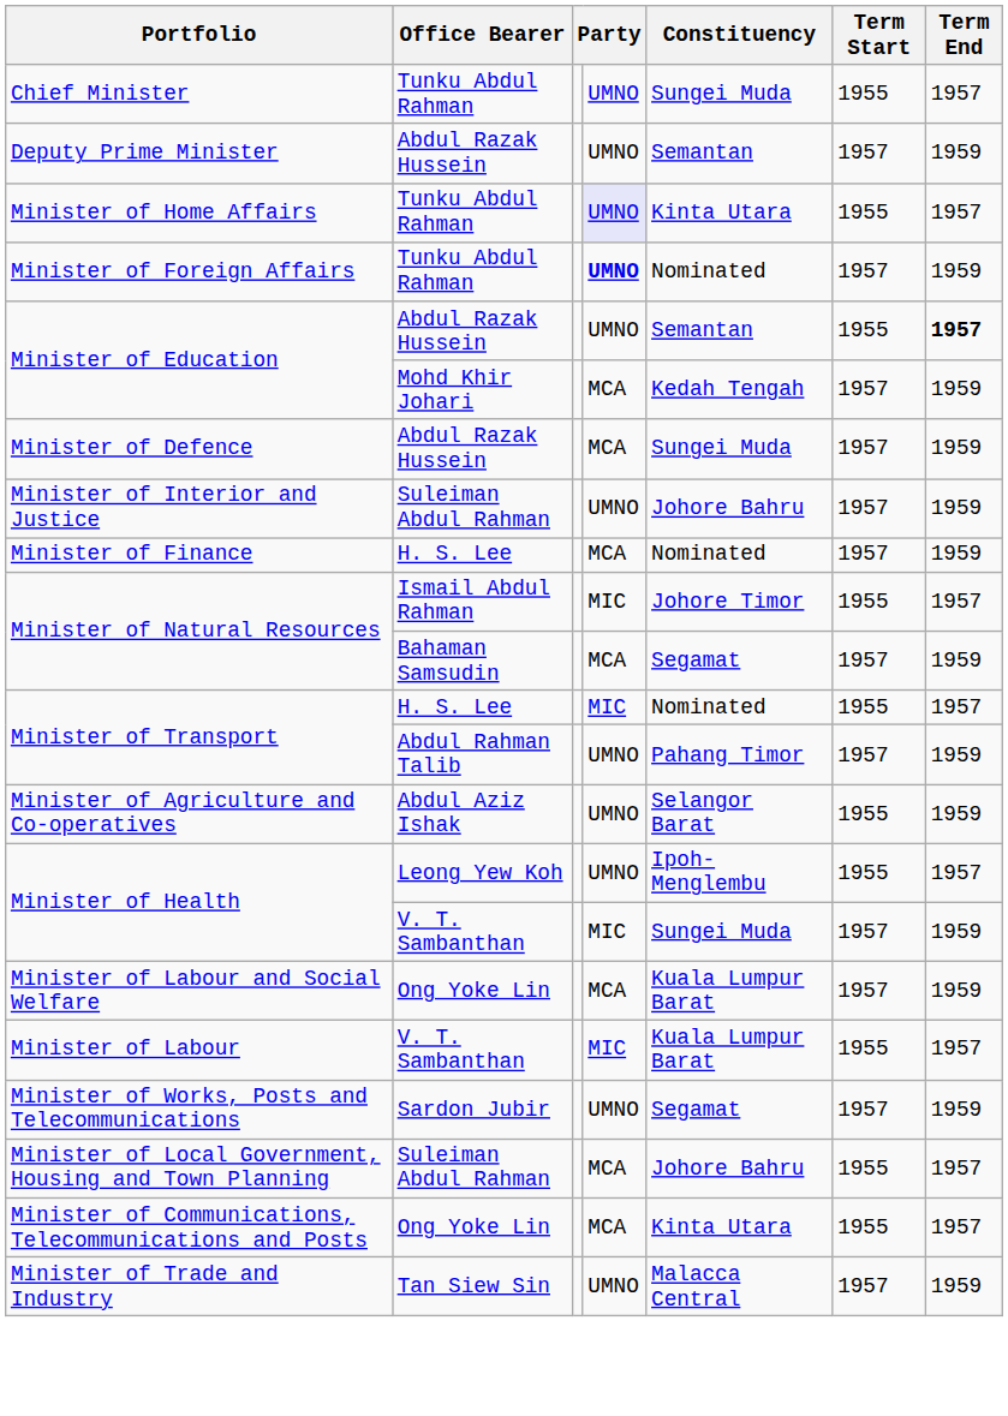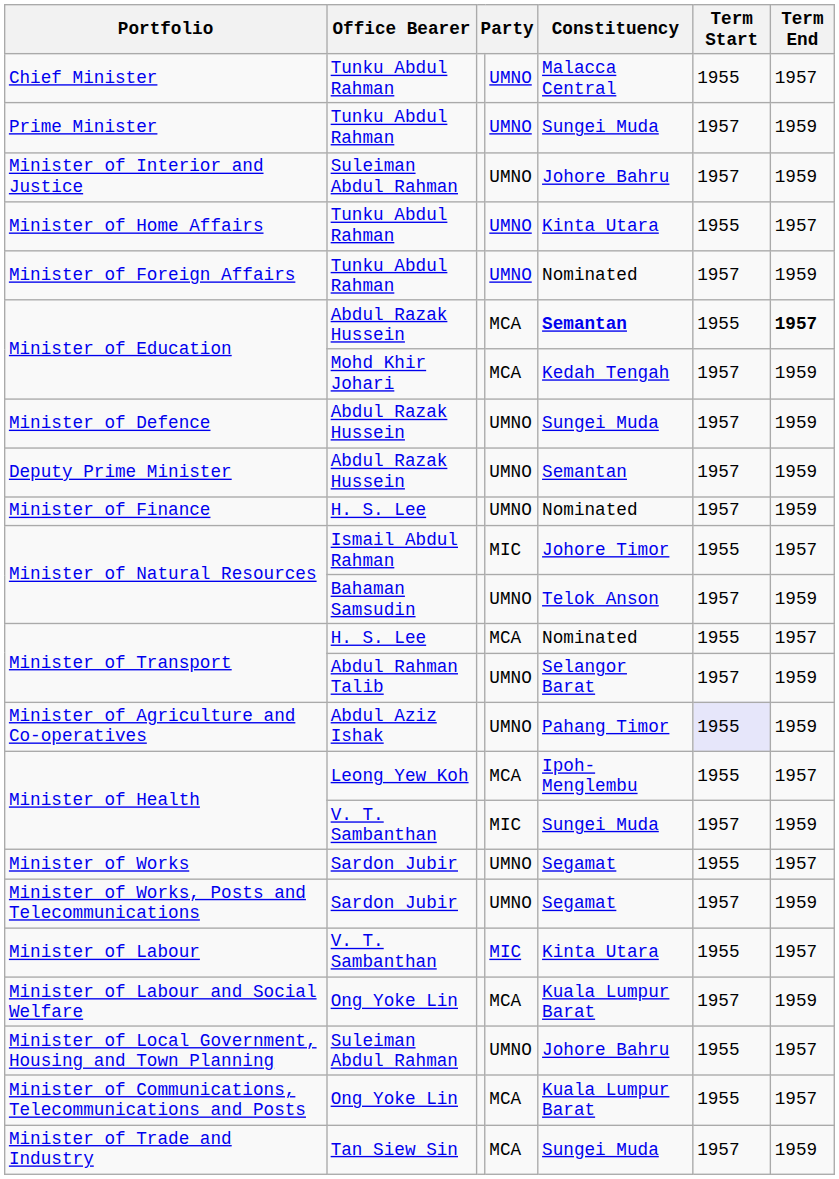Chief Minister | Constituency: Sungei Muda -> Malacca Central
+ row: Prime Minister | Tunku Abdul Rahman | UMNO | Sungei Muda | 1957 | 1959
rows swapped: Deputy Prime Minister <-> Minister of Interior and Justice
Minister of Home Affairs | column 4: lavender background -> no background
Minister of Foreign Affairs | column 4: bold -> normal
Minister of Education / Abdul Razak Hussein | column 4: UMNO -> MCA
Minister of Education / Abdul Razak Hussein | Constituency: normal -> bold
Minister of Defence | column 4: MCA -> UMNO
Minister of Finance | column 4: MCA -> UMNO
Minister of Natural Resources / Bahaman Samsudin | column 4: MCA -> UMNO
Minister of Natural Resources / Bahaman Samsudin | Constituency: Segamat -> Telok Anson
Minister of Transport / H. S. Lee | column 4: MIC -> MCA
Minister of Transport / Abdul Rahman Talib | Constituency: Pahang Timor -> Selangor Barat
Minister of Agriculture and Co-operatives | Constituency: Selangor Barat -> Pahang Timor
Minister of Agriculture and Co-operatives | Term Start: no background -> lavender background
Minister of Health / Leong Yew Koh | column 4: UMNO -> MCA
+ row: Minister of Works | Sardon Jubir | UMNO | Segamat | 1955 | 1957
rows swapped: Minister of Works, Posts and Telecommunications <-> Minister of Labour and Social Welfare
Minister of Labour | Constituency: Kuala Lumpur Barat -> Kinta Utara
Minister of Local Government, Housing and Town Planning | column 4: MCA -> UMNO
Minister of Communications, Telecommunications and Posts | Constituency: Kinta Utara -> Kuala Lumpur Barat
Minister of Trade and Industry | column 4: UMNO -> MCA
Minister of Trade and Industry | Constituency: Malacca Central -> Sungei Muda
